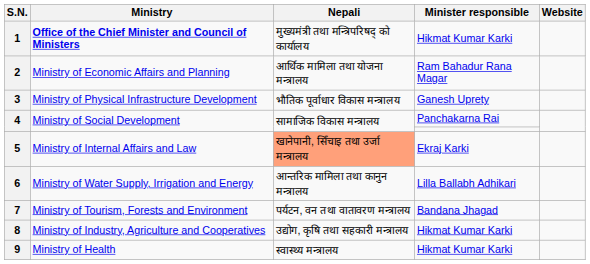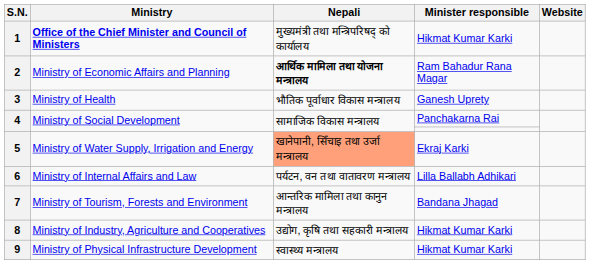2 | Nepali: normal -> bold
3 | Ministry: Ministry of Physical Infrastructure Development -> Ministry of Health
5 | Ministry: Ministry of Internal Affairs and Law -> Ministry of Water Supply, Irrigation and Energy
6 | Ministry: Ministry of Water Supply, Irrigation and Energy -> Ministry of Internal Affairs and Law
6 | Nepali: आन्तरिक मामिला तथा कानुन मन्त्रालय -> पर्यटन, वन तथा वातावरण मन्त्रालय
7 | Nepali: पर्यटन, वन तथा वातावरण मन्त्रालय -> आन्तरिक मामिला तथा कानुन मन्त्रालय
9 | Ministry: Ministry of Health -> Ministry of Physical Infrastructure Development
